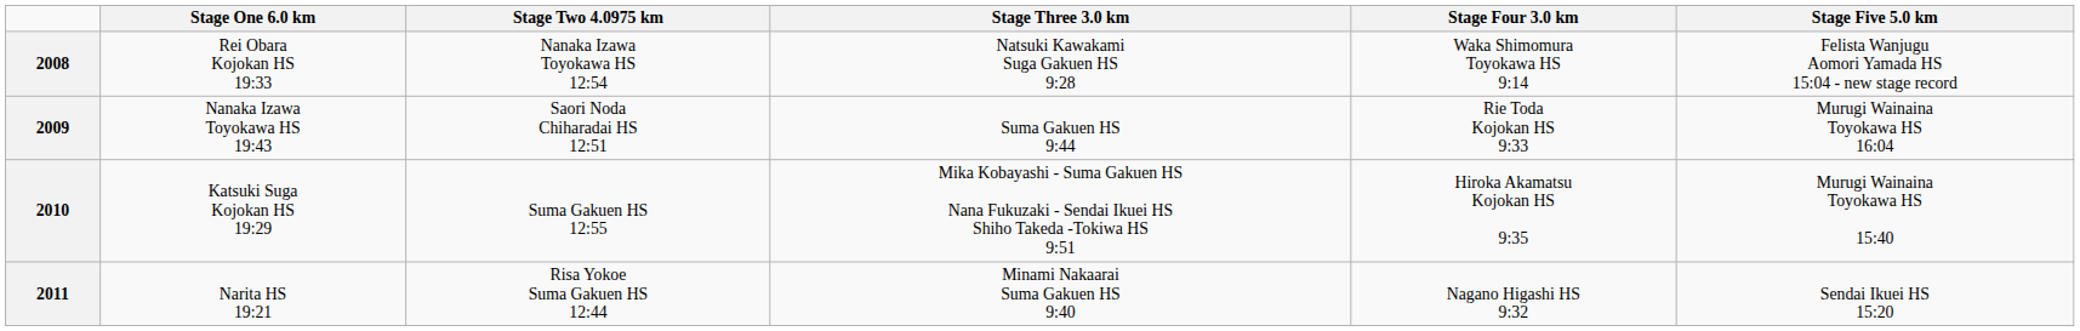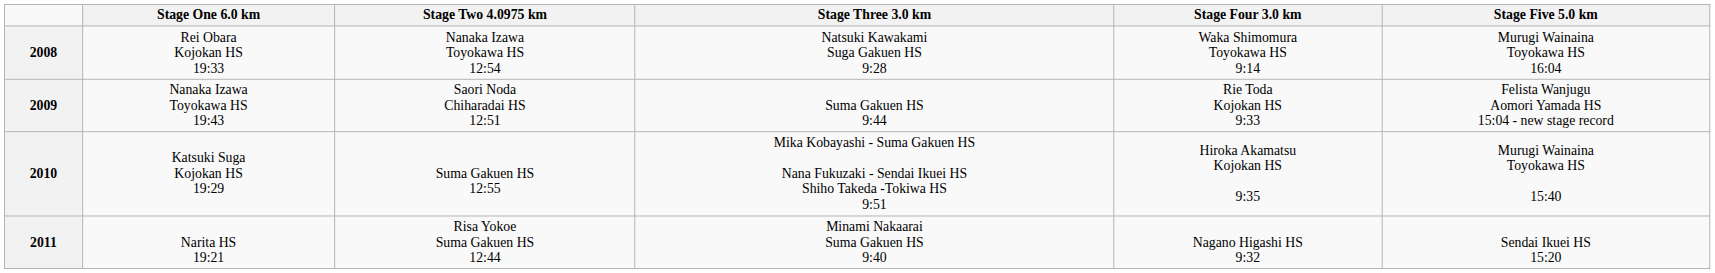2008 | Stage Five 5.0 km: Felista Wanjugu Aomori Yamada HS 15:04 - new stage record -> Murugi Wainaina Toyokawa HS 16:04
2009 | Stage Five 5.0 km: Murugi Wainaina Toyokawa HS 16:04 -> Felista Wanjugu Aomori Yamada HS 15:04 - new stage record
